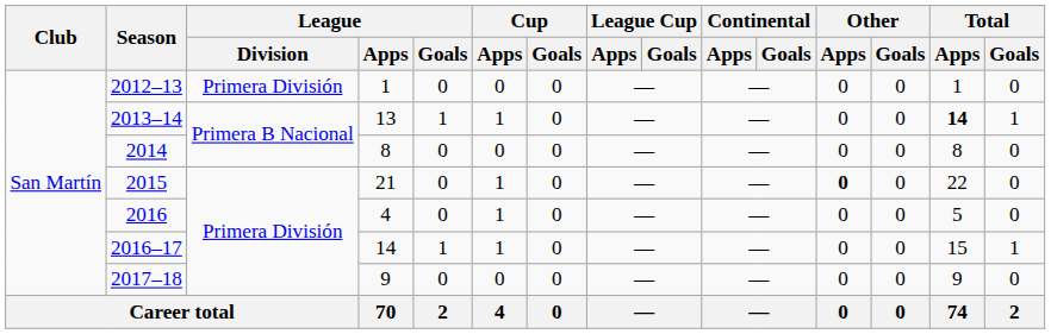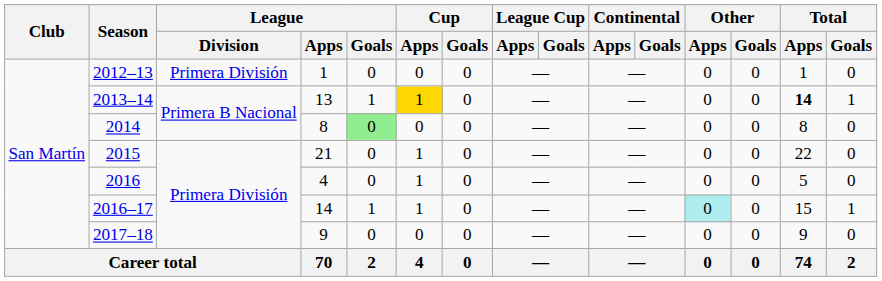2013–14 | Cup / Apps: no background -> gold background
2014 | League / Goals: no background -> lightgreen background
2015 | Other / Apps: bold -> normal
2016–17 | Other / Apps: no background -> paleturquoise background
